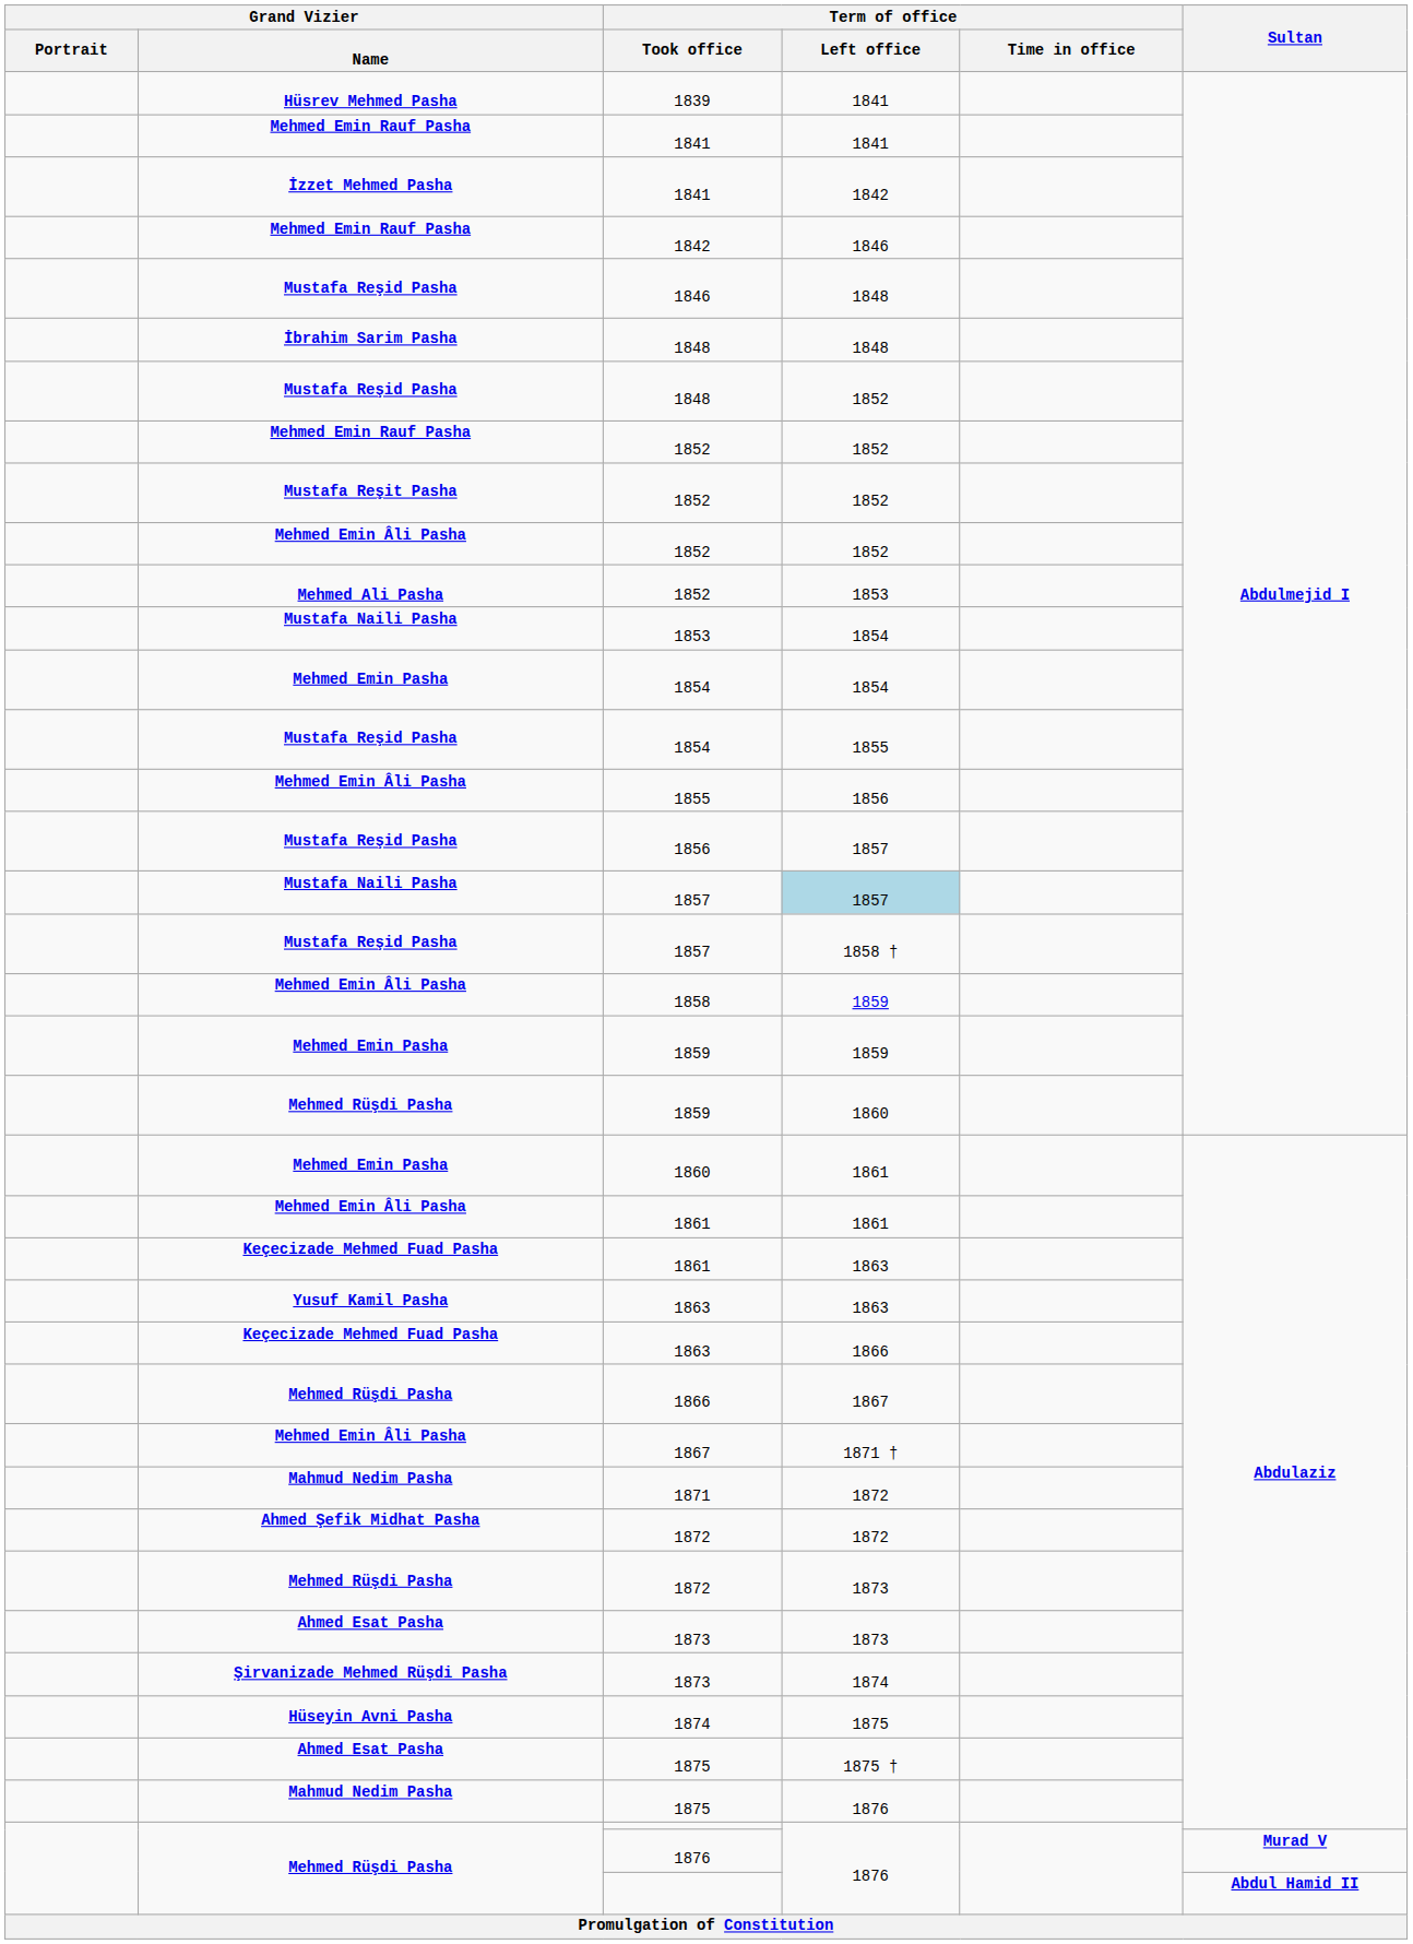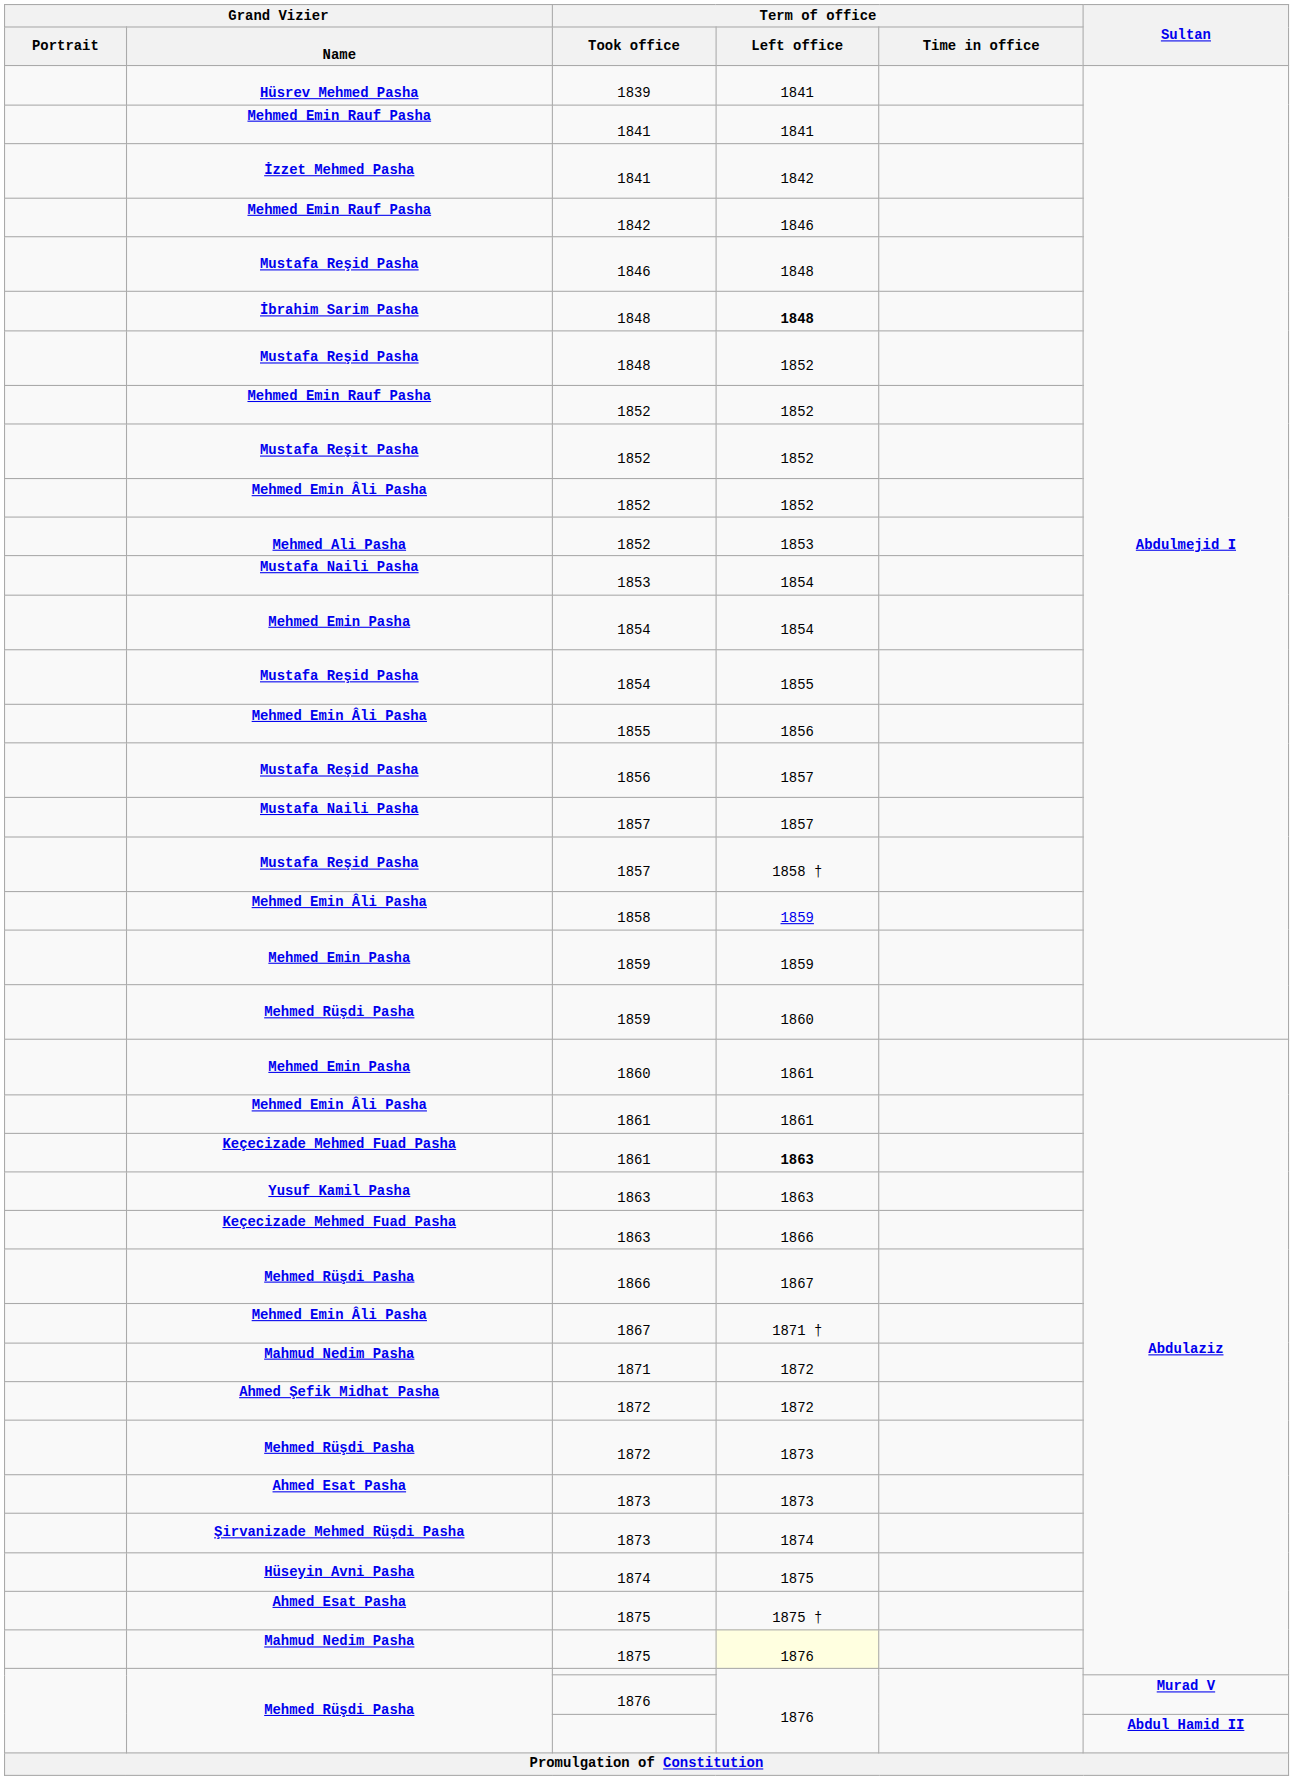İbrahim Sarim Pasha / 1848 | Term of office / Left office: normal -> bold
Mustafa Naili Pasha / 1857 | Term of office / Left office: lightblue background -> no background
Keçecizade Mehmed Fuad Pasha / 1861 | Term of office / Left office: normal -> bold
Mahmud Nedim Pasha / 1875 | Term of office / Left office: no background -> lightyellow background
